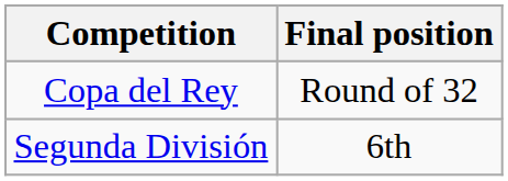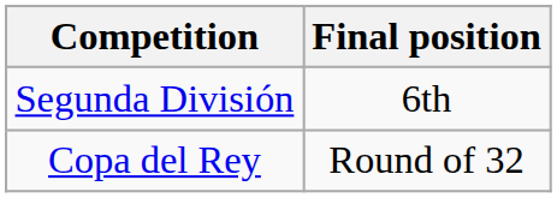rows swapped: Segunda División <-> Copa del Rey
